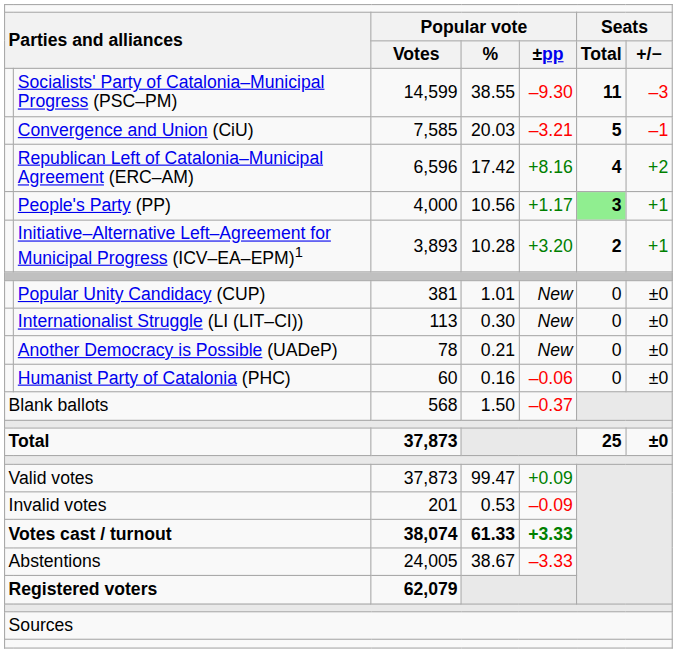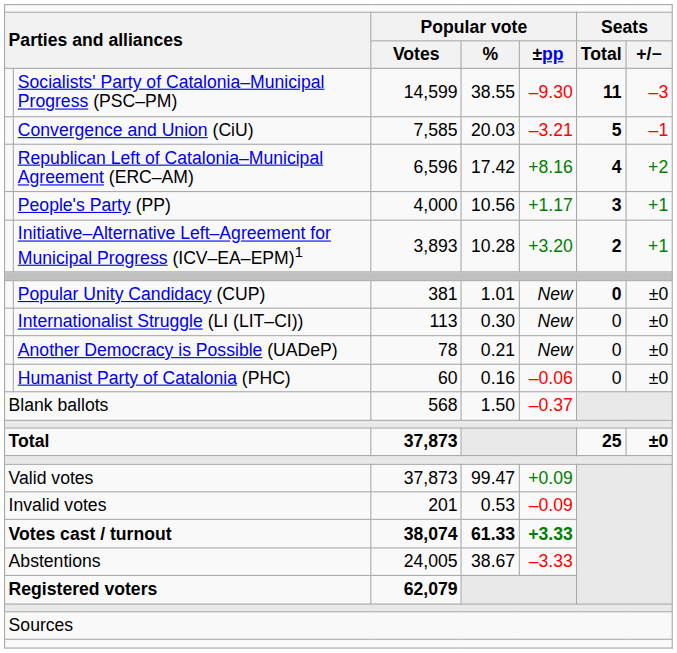People's Party (PP) | column 6: lightgreen background -> no background
Popular Unity Candidacy (CUP) | column 6: normal -> bold
